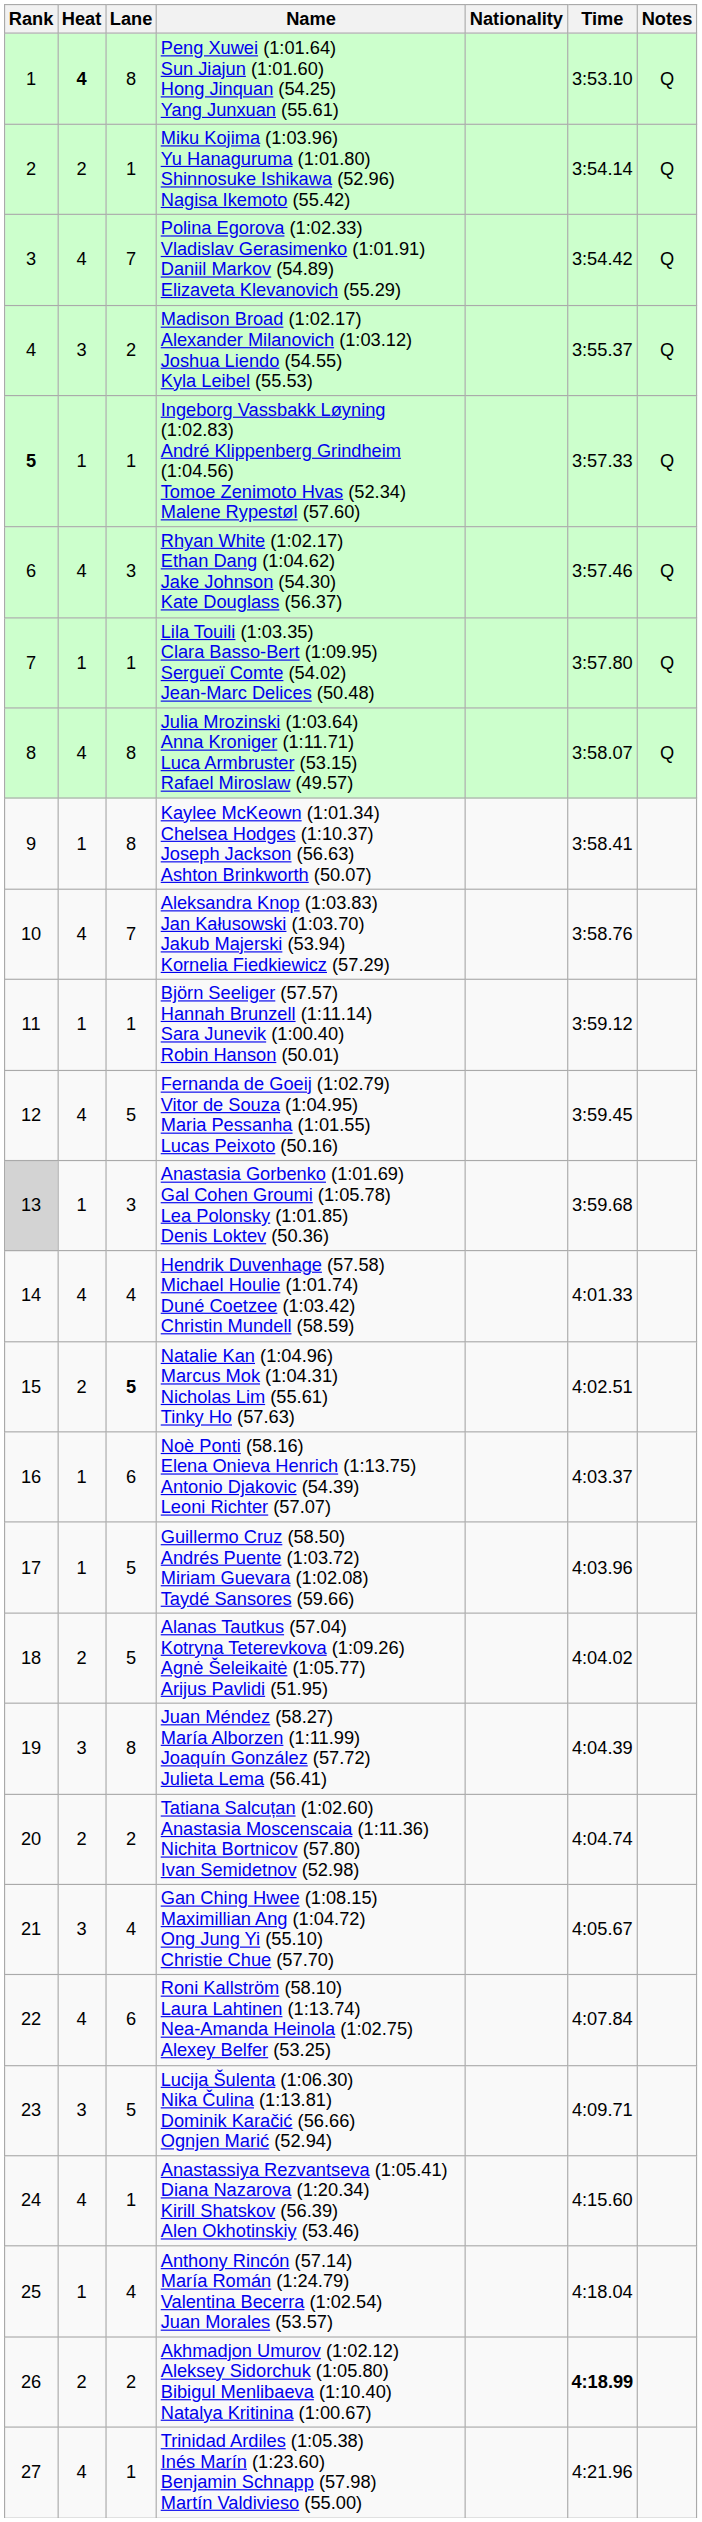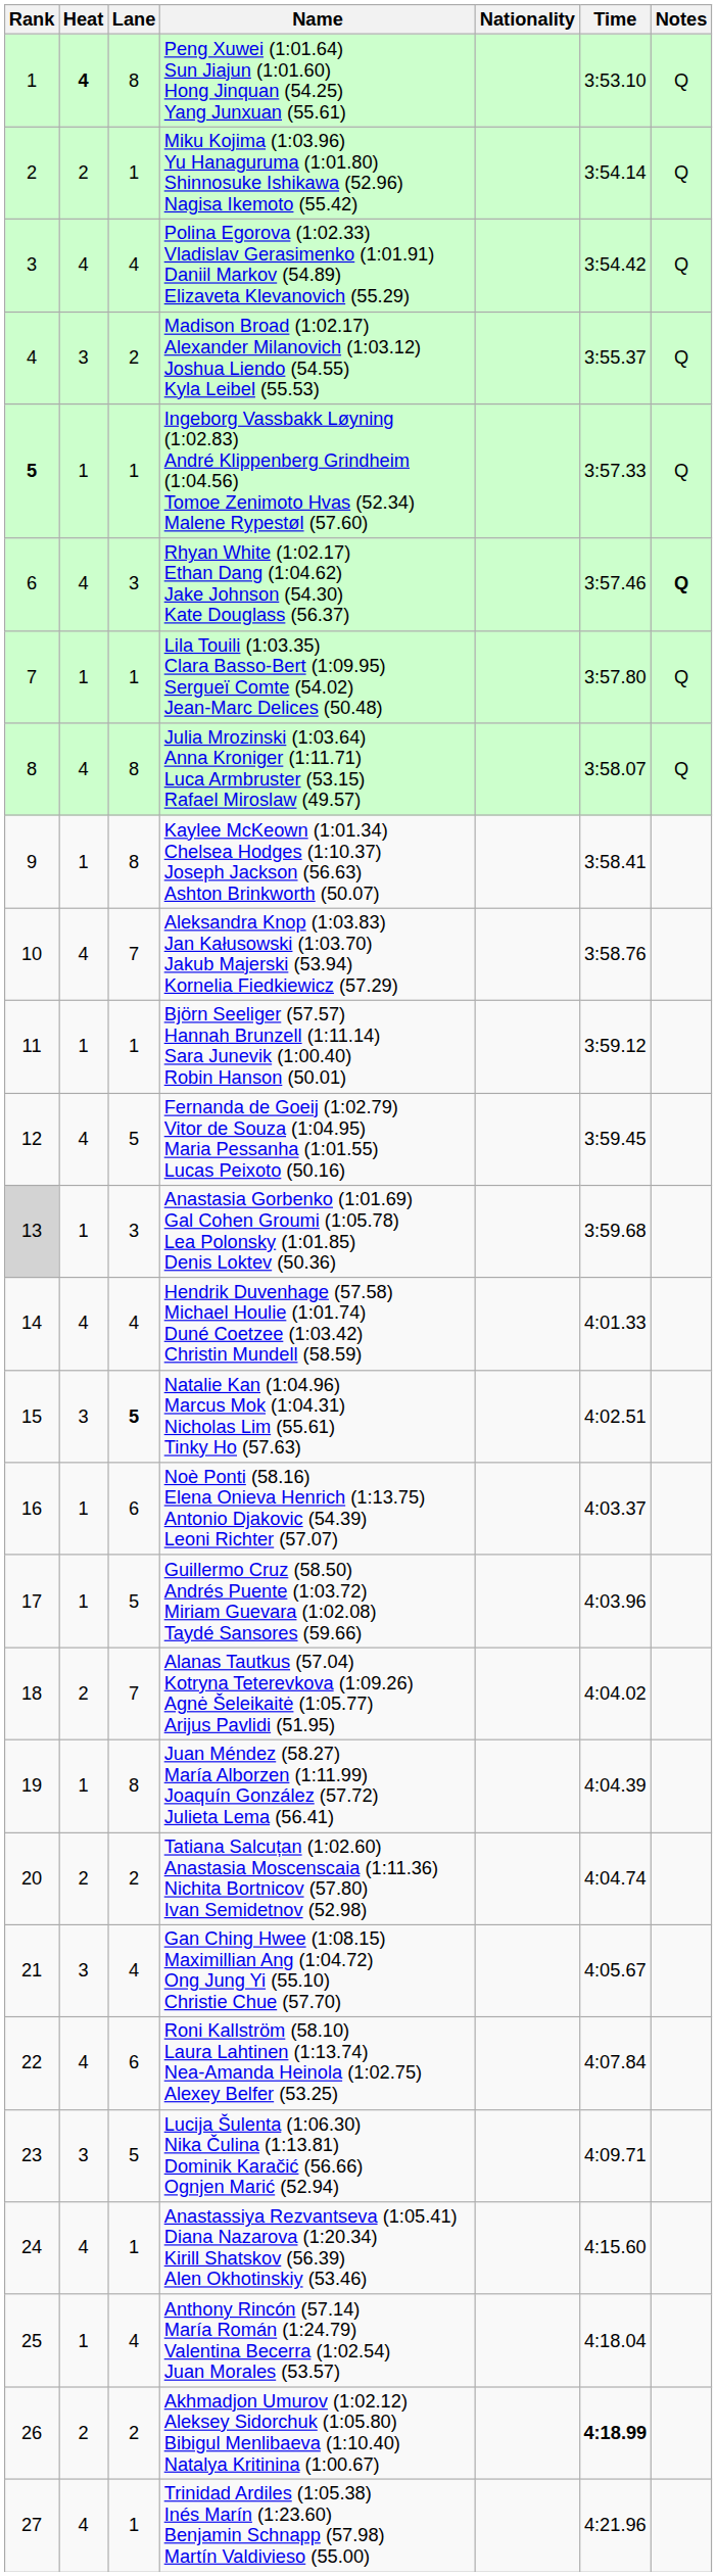row 4 | Lane: 7 -> 4
row 7 | Notes: normal -> bold
row 16 | Heat: 2 -> 3
row 19 | Lane: 5 -> 7
row 20 | Heat: 3 -> 1
